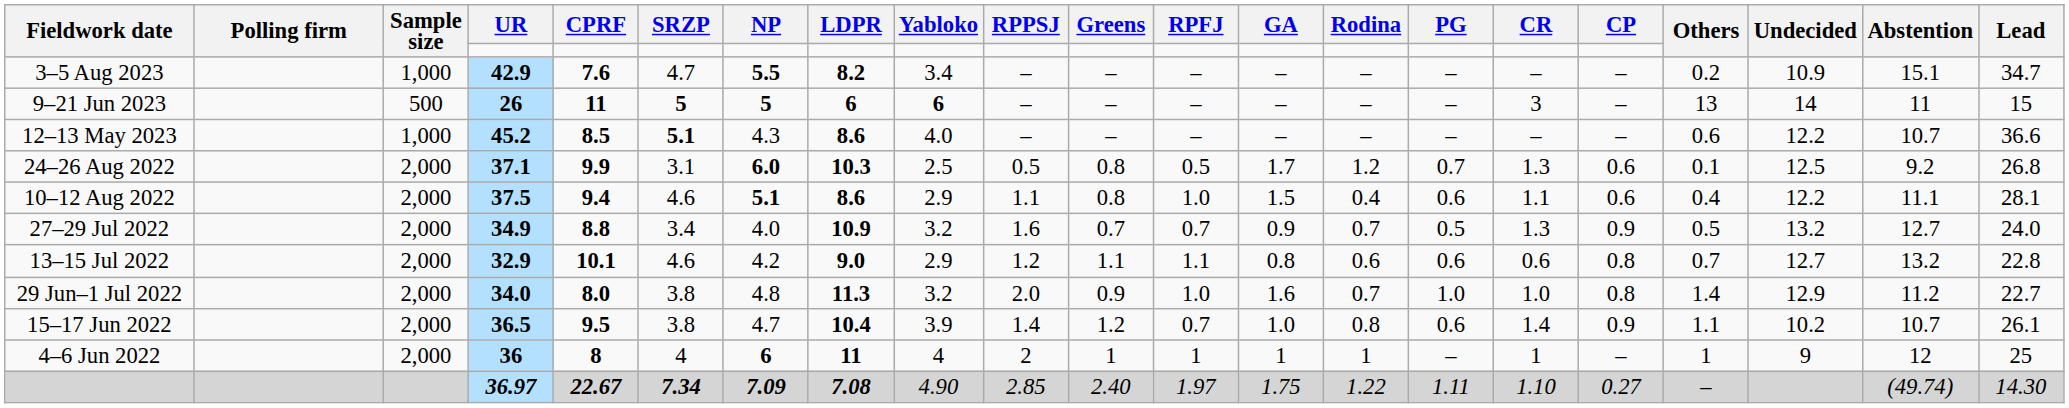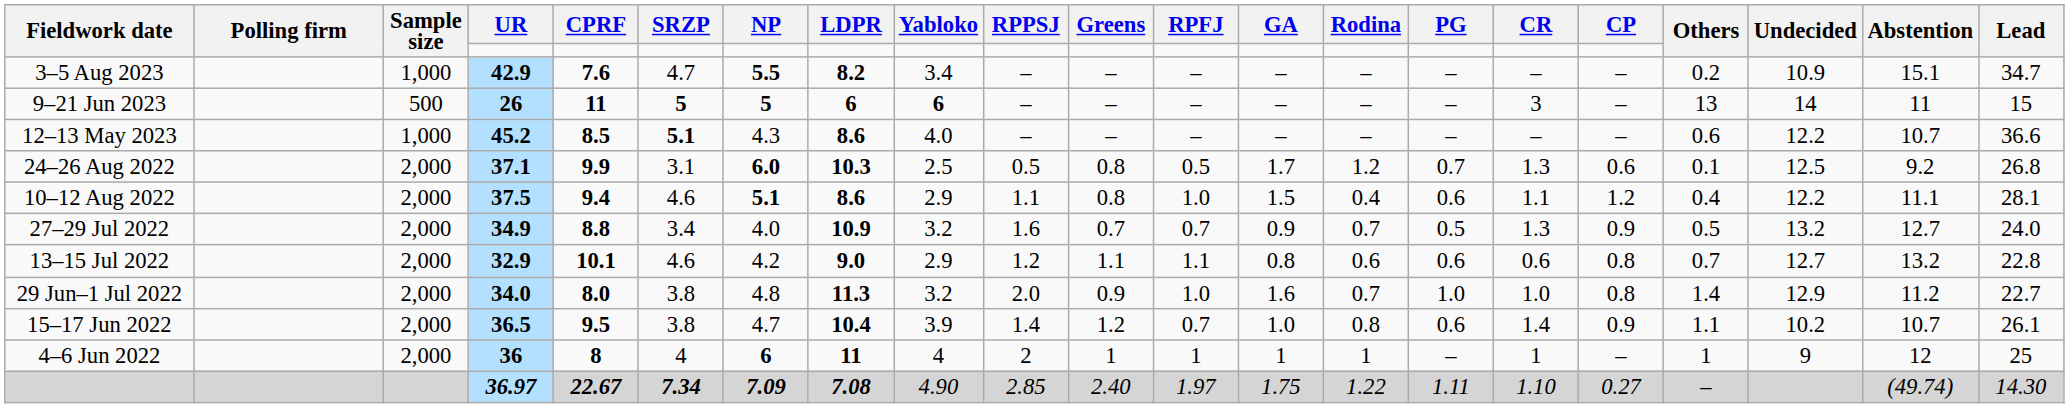10–12 Aug 2022 | CP: 0.6 -> 1.2
